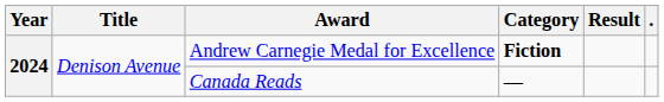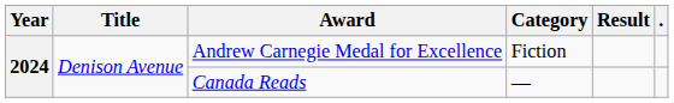Andrew Carnegie Medal for Excellence | Category: bold -> normal
